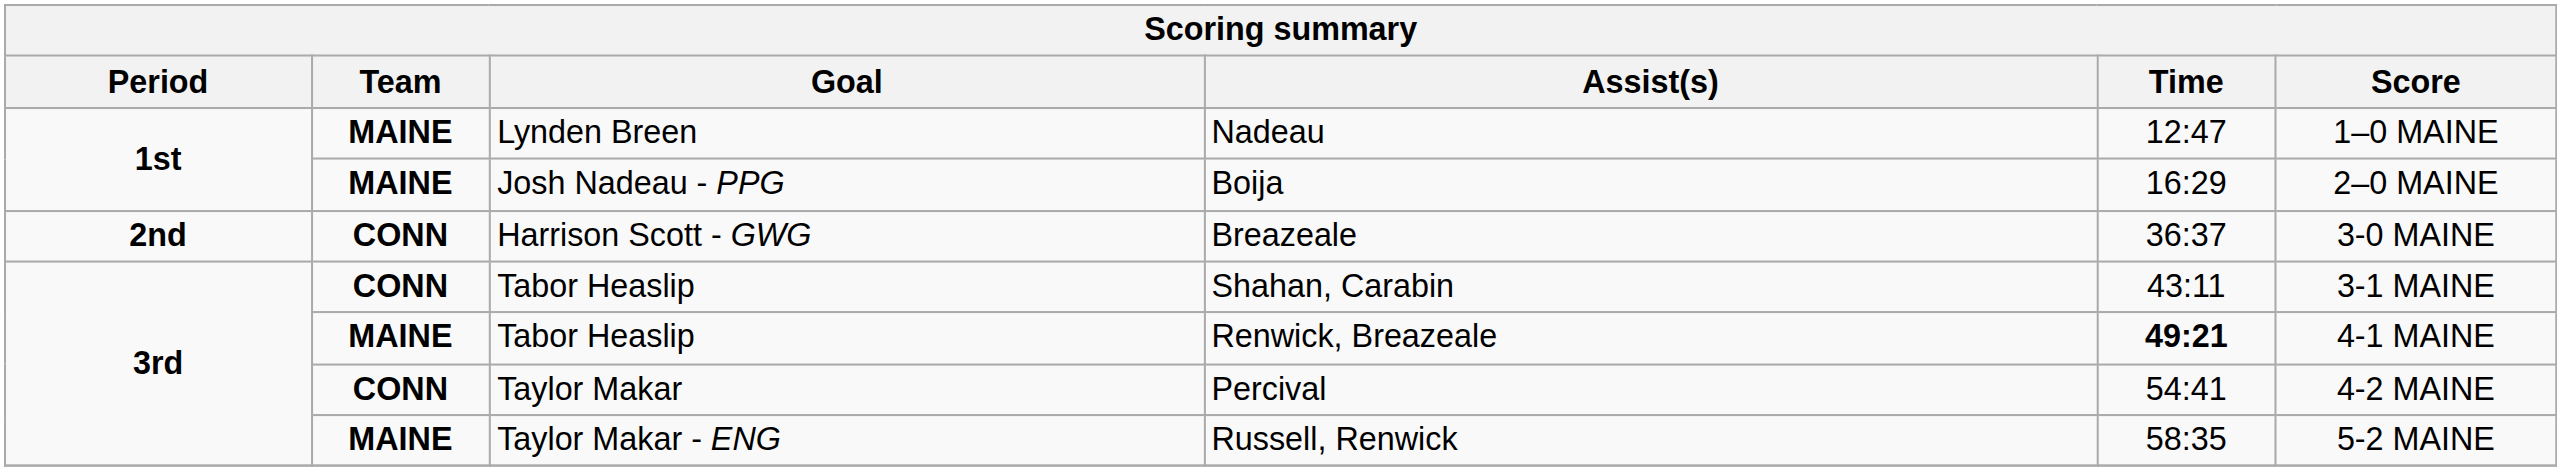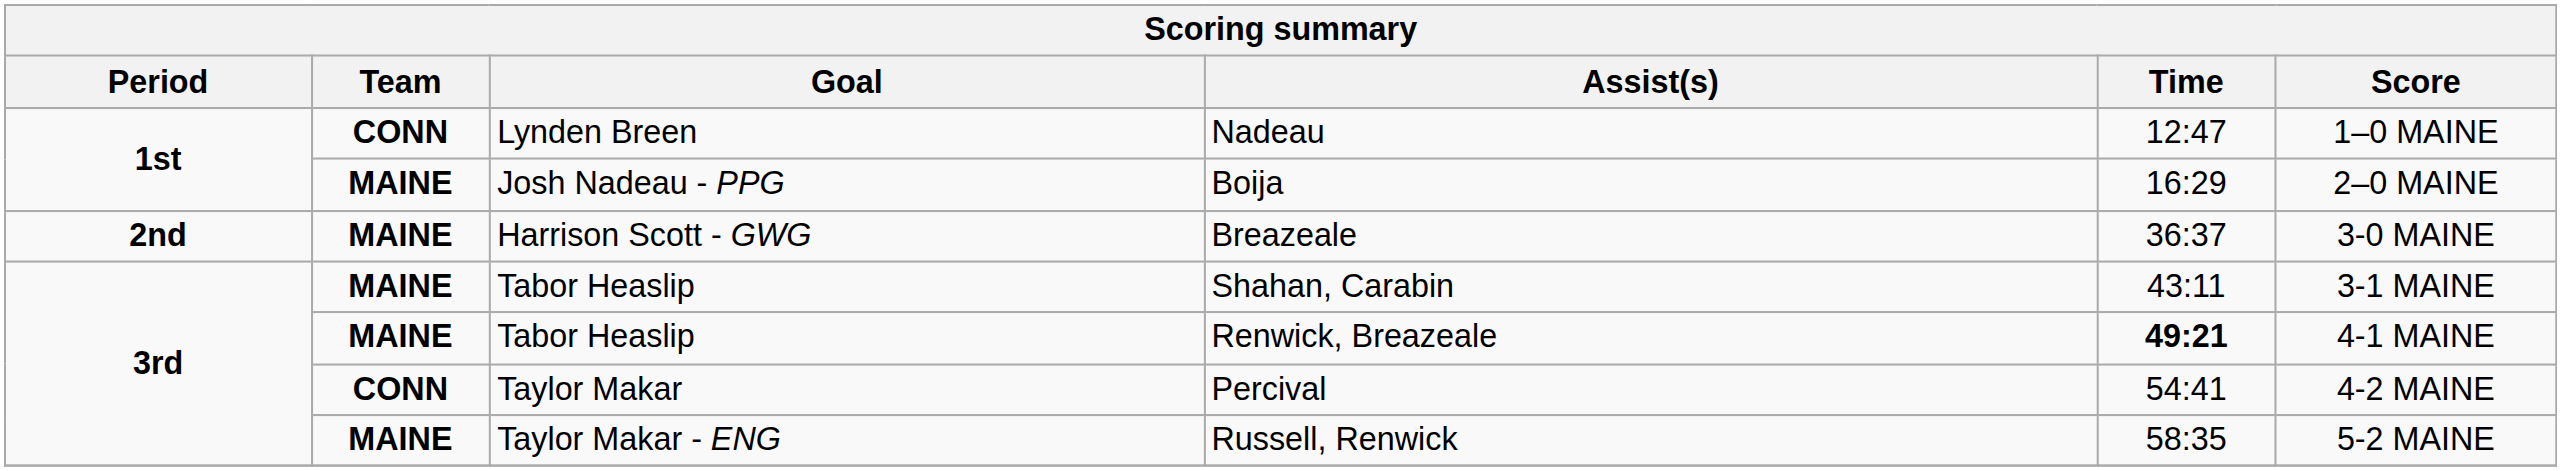Nadeau | Team: MAINE -> CONN
Breazeale | Team: CONN -> MAINE
Shahan, Carabin | Team: CONN -> MAINE
